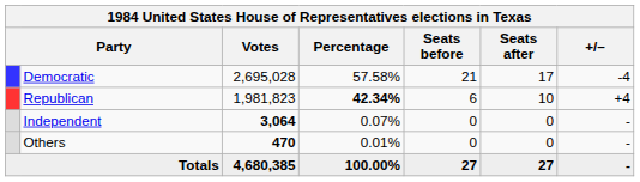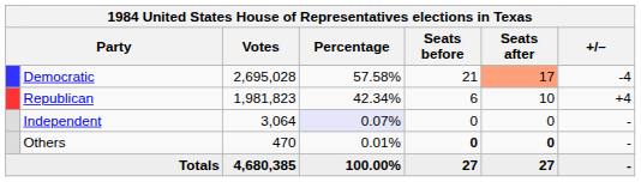Democratic | Seats after: no background -> lightsalmon background
Republican | Percentage: bold -> normal
Independent | Votes: bold -> normal
Independent | Percentage: no background -> lavender background
Others | Votes: bold -> normal
Others | Seats before: normal -> bold
Others | Seats after: normal -> bold
